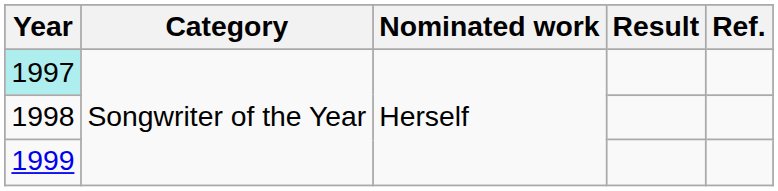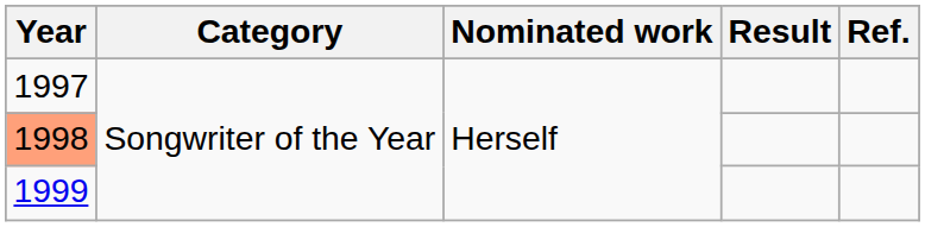1997 | Year: paleturquoise background -> no background
1998 | Year: no background -> lightsalmon background
